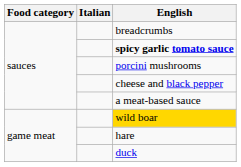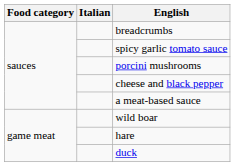spicy garlic tomato sauce | English: bold -> normal
wild boar | English: gold background -> no background
